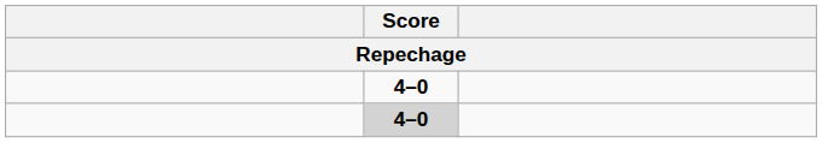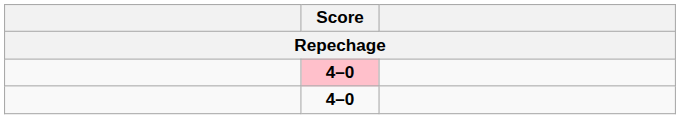row 3 | Score: no background -> pink background
row 4 | Score: lightgrey background -> no background
